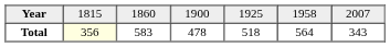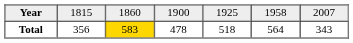row 2 | column 2: lightyellow background -> no background
row 2 | column 3: no background -> gold background
